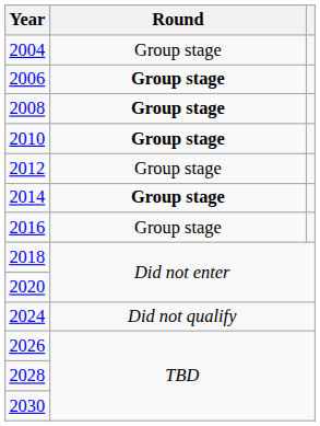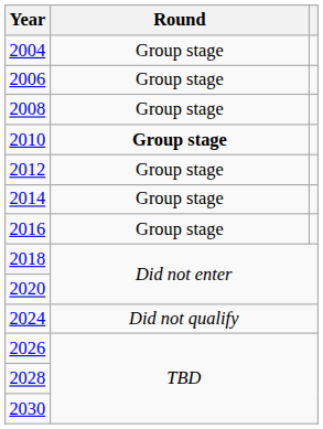2006 | Round: bold -> normal
2008 | Round: bold -> normal
2014 | Round: bold -> normal
